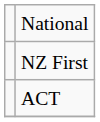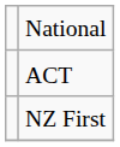rows swapped: NZ First <-> ACT
